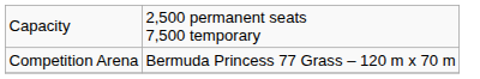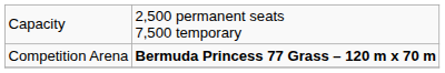Competition Arena | column 2: normal -> bold
